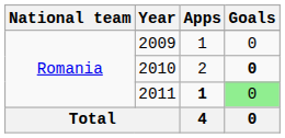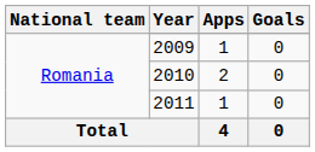2010 | Goals: bold -> normal
2011 | Apps: bold -> normal
2011 | Goals: lightgreen background -> no background
